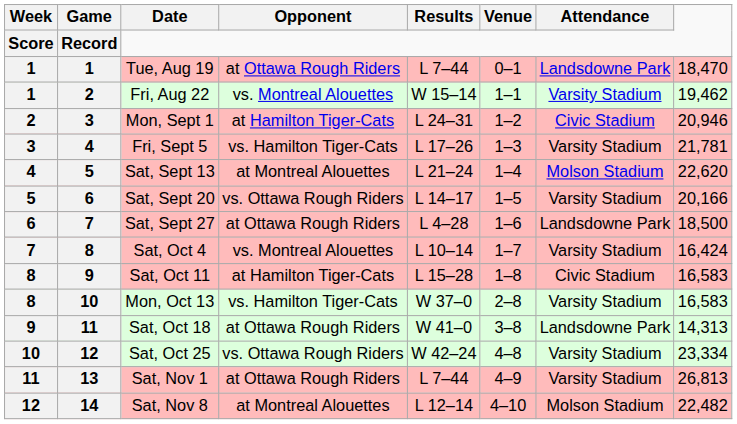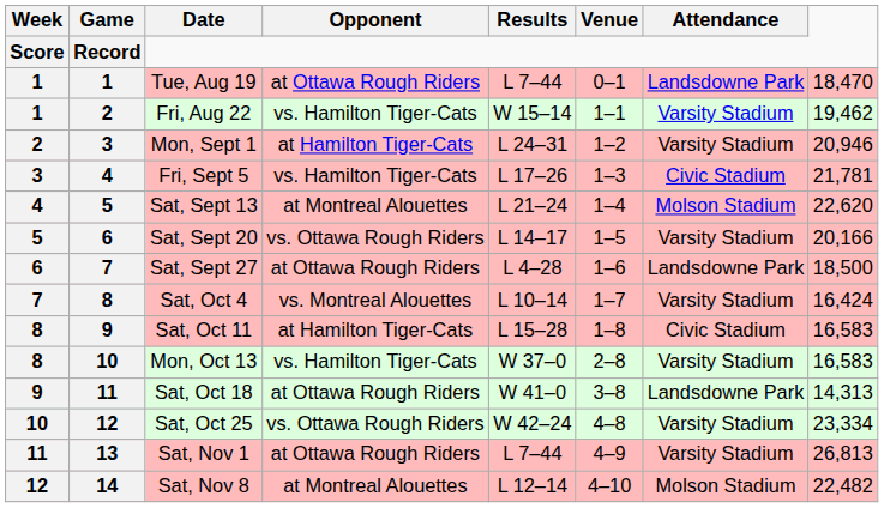Fri, Aug 22 | Opponent: vs. Montreal Alouettes -> vs. Hamilton Tiger-Cats
Mon, Sept 1 | Attendance: Civic Stadium -> Varsity Stadium
Fri, Sept 5 | Attendance: Varsity Stadium -> Civic Stadium
